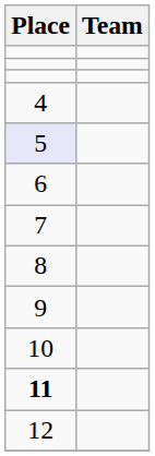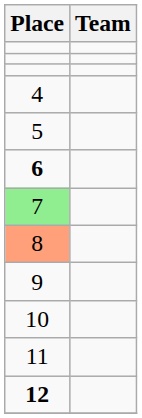row 6 | Place: lavender background -> no background
row 7 | Place: normal -> bold
row 8 | Place: no background -> lightgreen background
row 9 | Place: no background -> lightsalmon background
row 12 | Place: bold -> normal
row 13 | Place: normal -> bold
